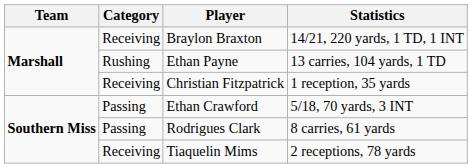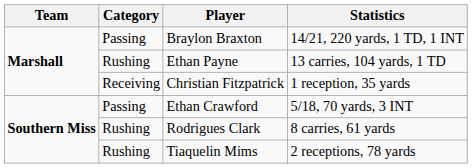Braylon Braxton | Category: Receiving -> Passing
Rodrigues Clark | Category: Passing -> Rushing
Tiaquelin Mims | Category: Receiving -> Rushing
